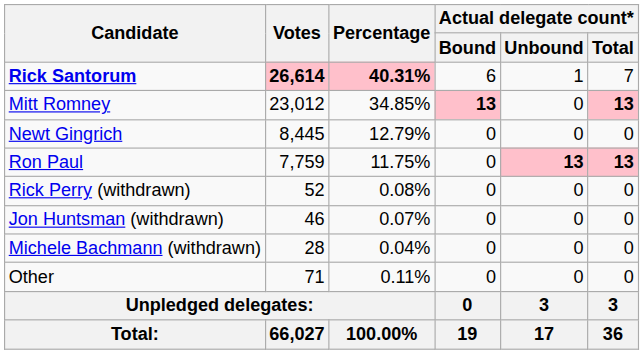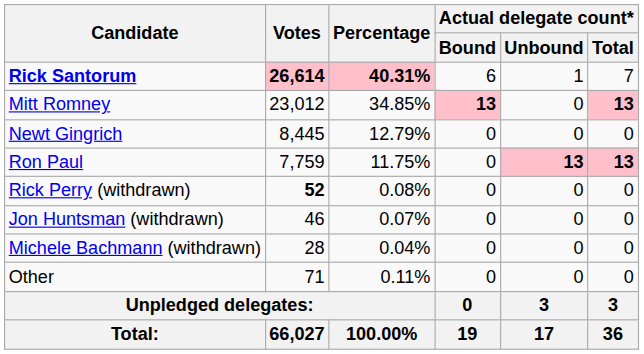Rick Perry (withdrawn) | Votes: normal -> bold
